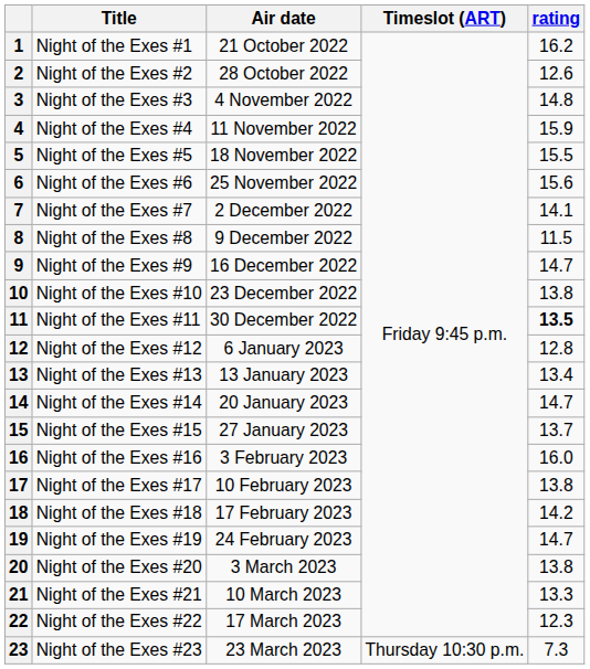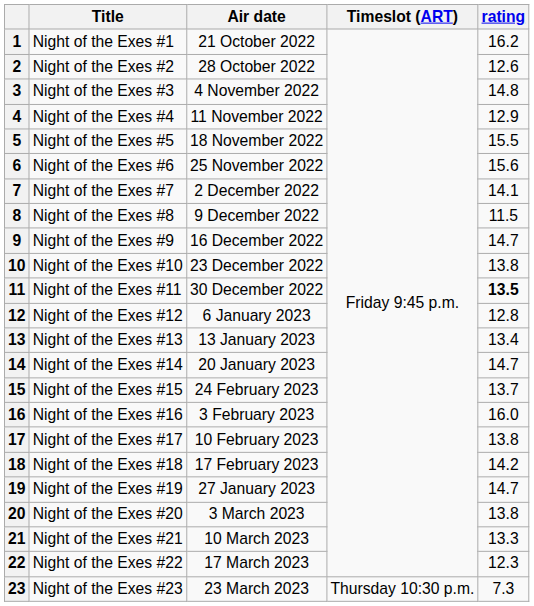4 | rating: 15.9 -> 12.9
15 | Air date: 27 January 2023 -> 24 February 2023
19 | Air date: 24 February 2023 -> 27 January 2023
